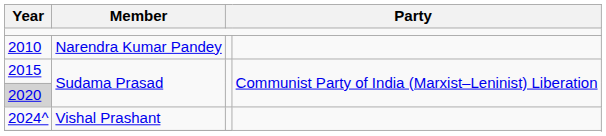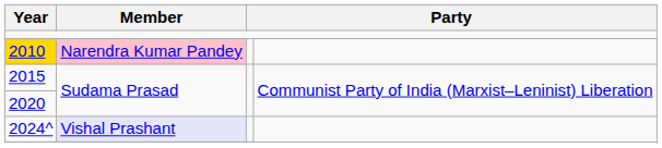2010 | Year: no background -> gold background
2010 | Member: no background -> pink background
2020 | Year: lightgrey background -> no background
2024^ | Member: no background -> lavender background
